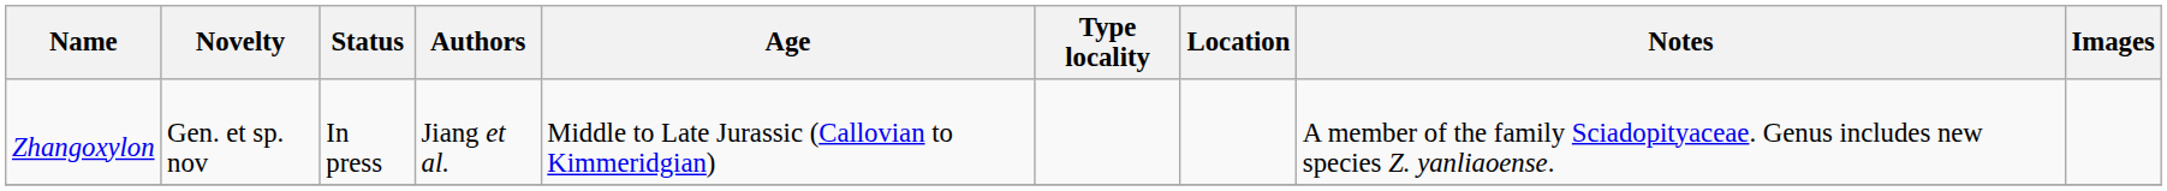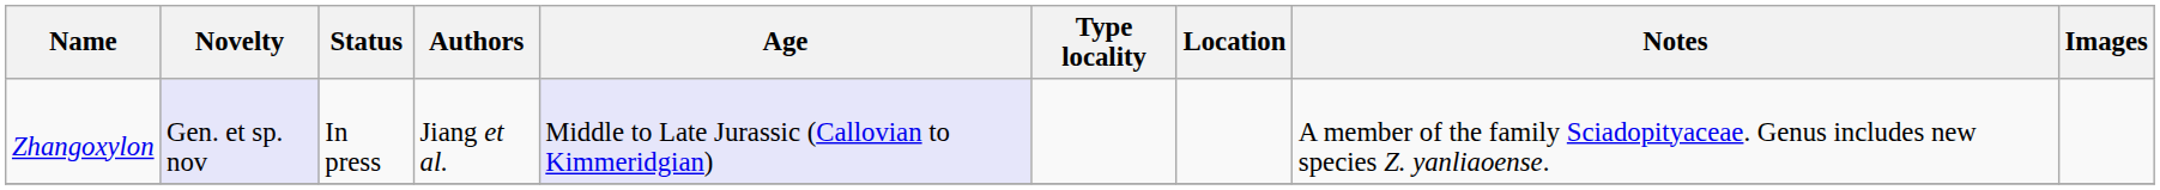Zhangoxylon | Novelty: no background -> lavender background
Zhangoxylon | Age: no background -> lavender background
